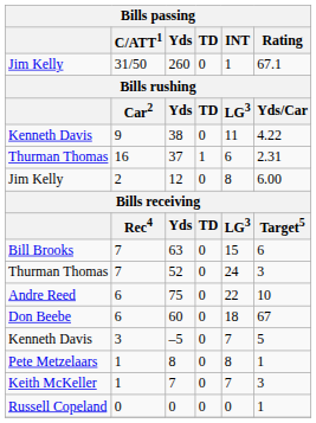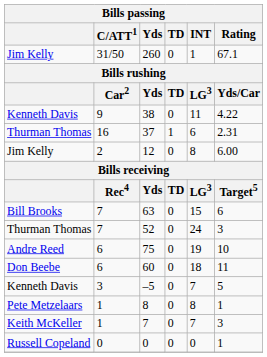75 | INT: 22 -> 19
60 | Rating: 67 -> 11
